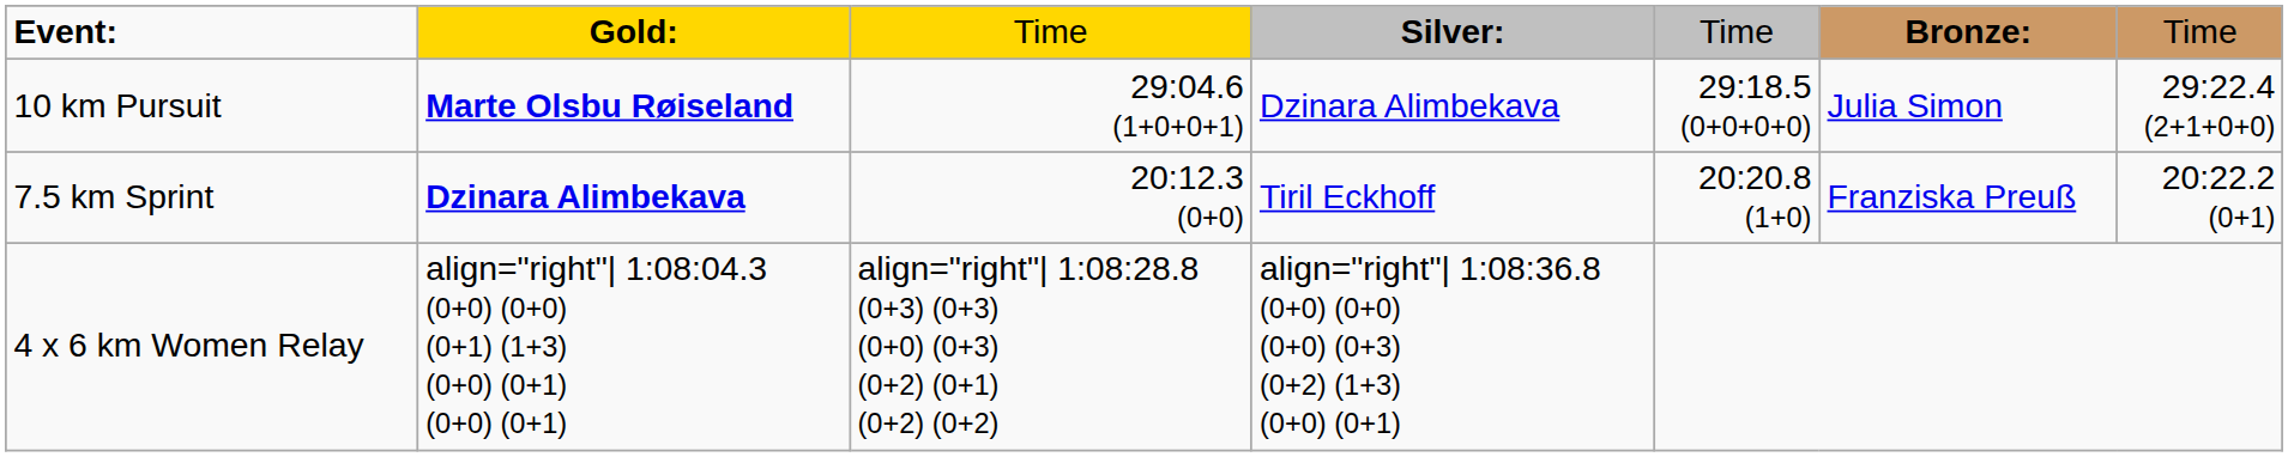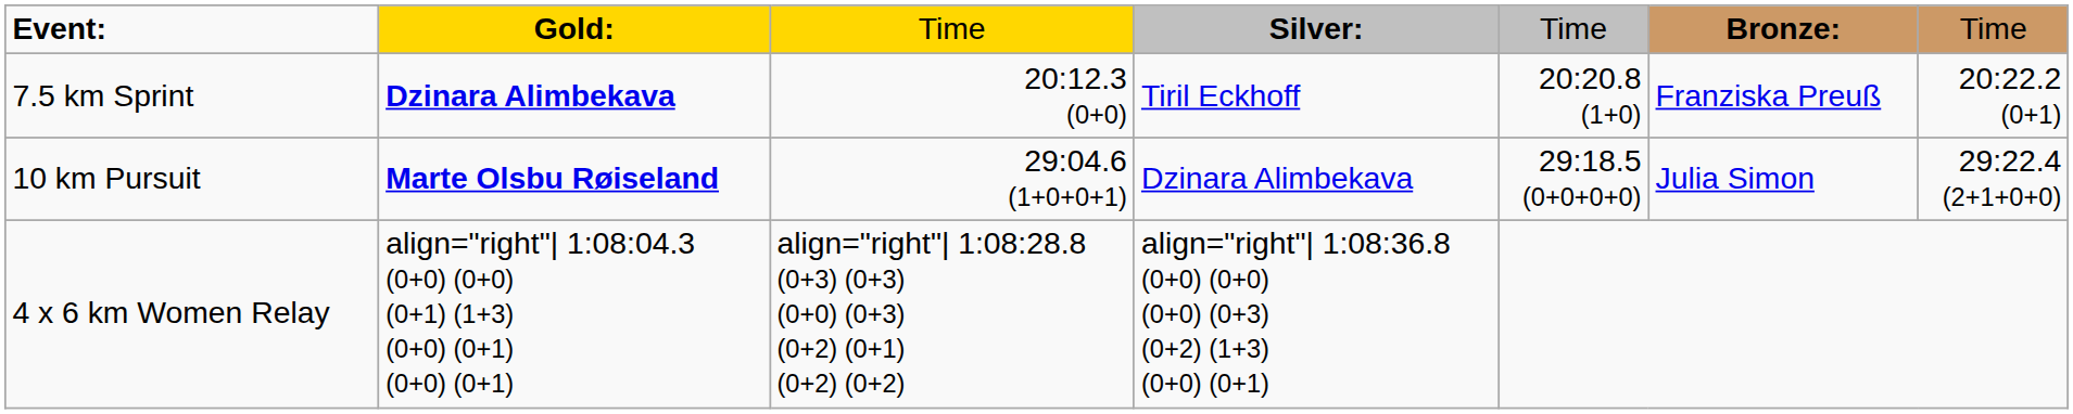rows swapped: 7.5 km Sprint <-> 10 km Pursuit
